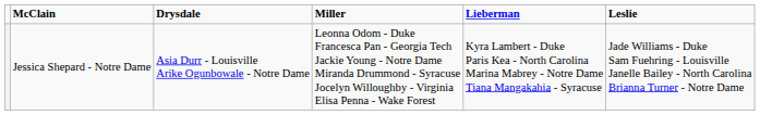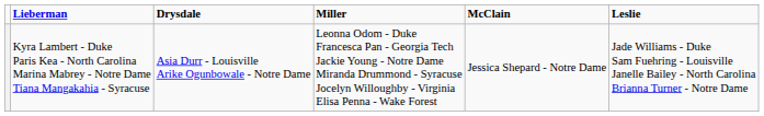columns swapped: Lieberman <-> McClain
